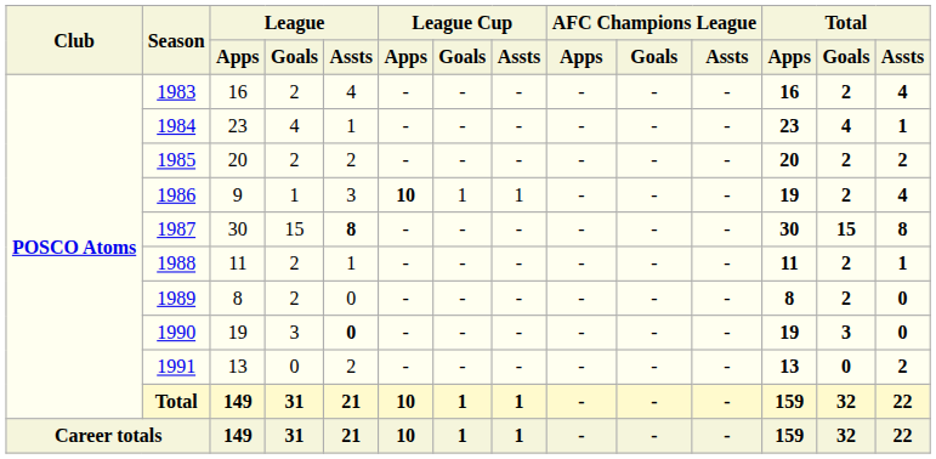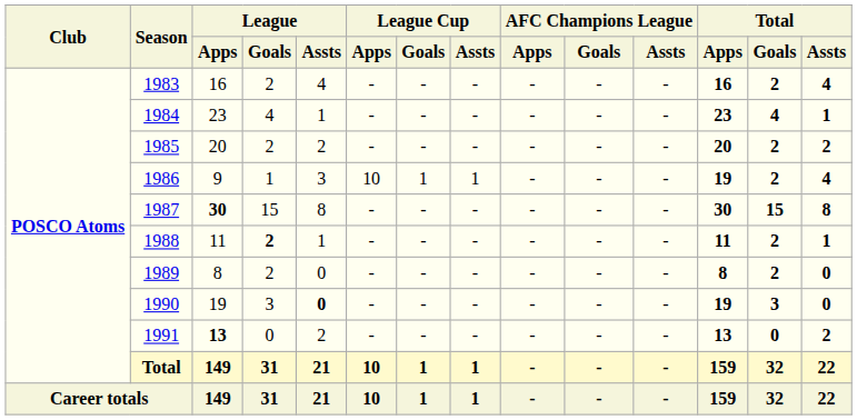1986 | League Cup / Apps: bold -> normal
1987 | League / Apps: normal -> bold
1987 | League / Assts: bold -> normal
1988 | League / Goals: normal -> bold
1991 | League / Apps: normal -> bold
